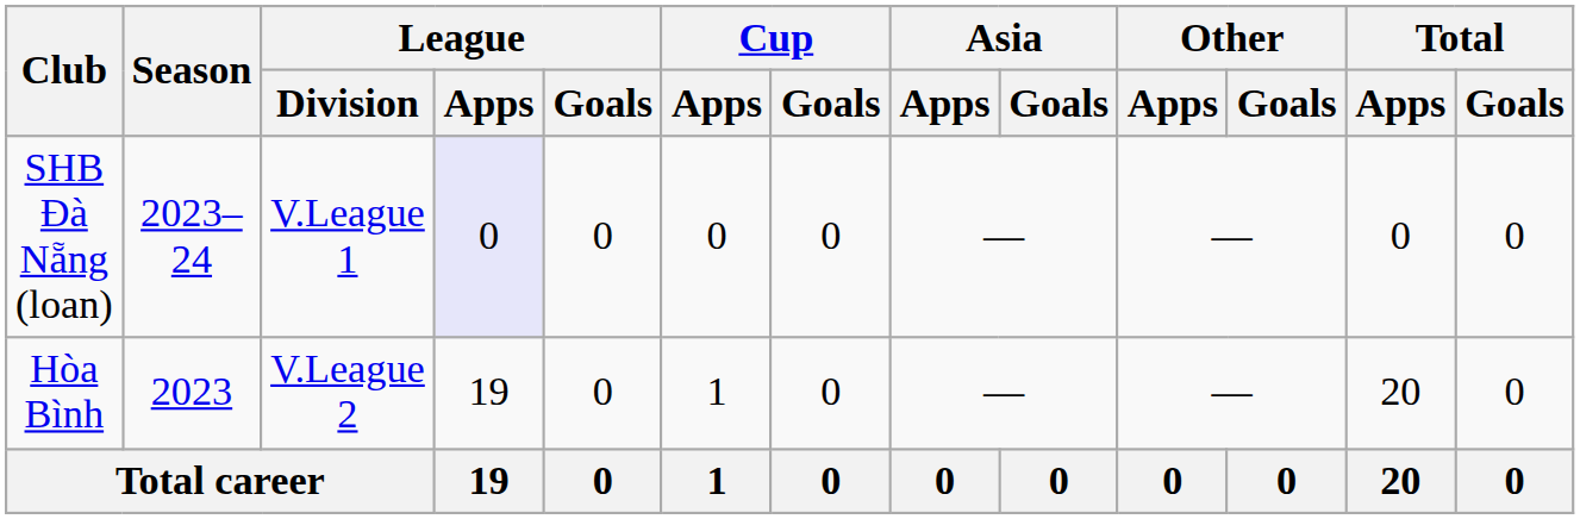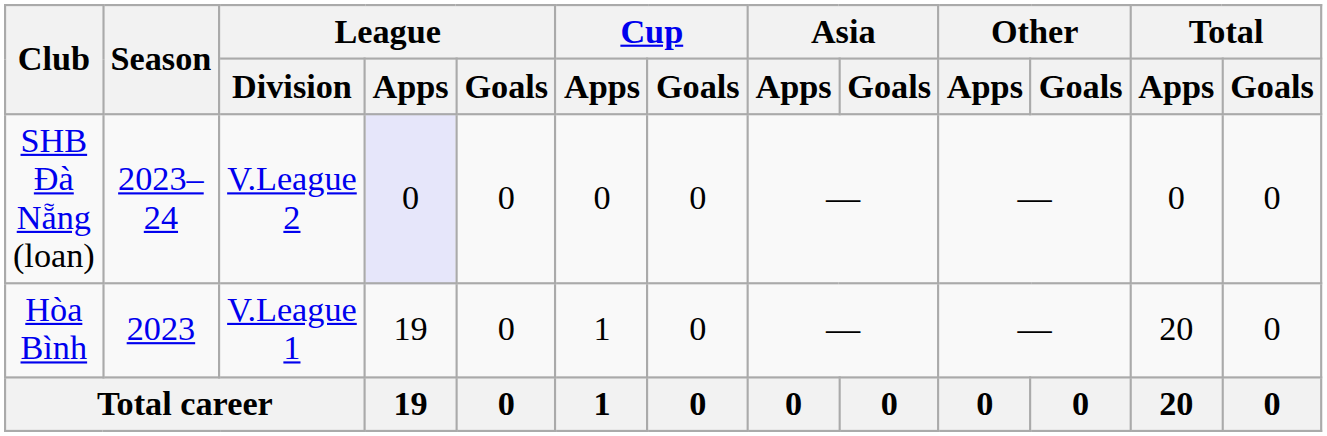SHB Đà Nẵng (loan) | League / Division: V.League 1 -> V.League 2
Hòa Bình | League / Division: V.League 2 -> V.League 1
